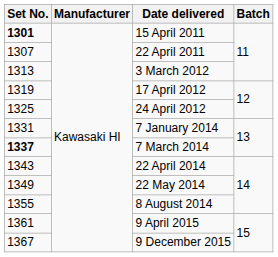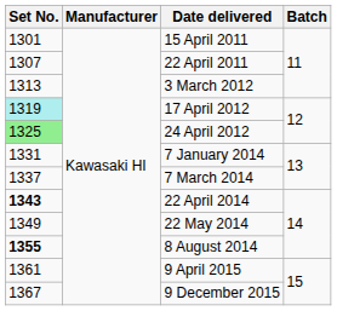15 April 2011 | Set No.: bold -> normal
17 April 2012 | Set No.: no background -> paleturquoise background
24 April 2012 | Set No.: no background -> lightgreen background
7 March 2014 | Set No.: bold -> normal
22 April 2014 | Set No.: normal -> bold
8 August 2014 | Set No.: normal -> bold
